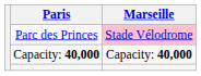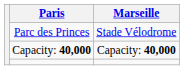Parc des Princes | Marseille: pink background -> no background
